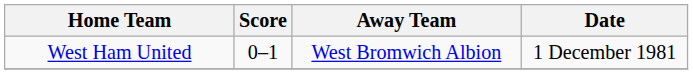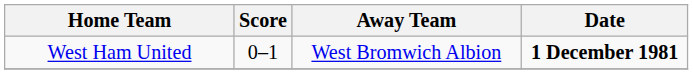West Ham United | Date: normal -> bold
